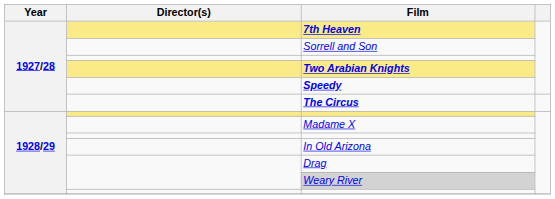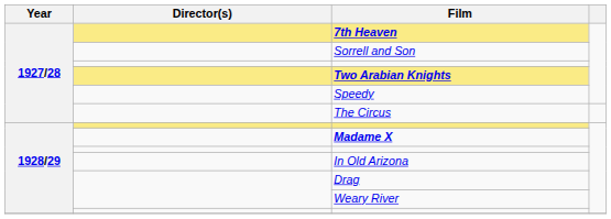Speedy | Film: bold -> normal
The Circus | Film: bold -> normal
Madame X | Film: normal -> bold
Weary River | Film: lightgrey background -> no background
